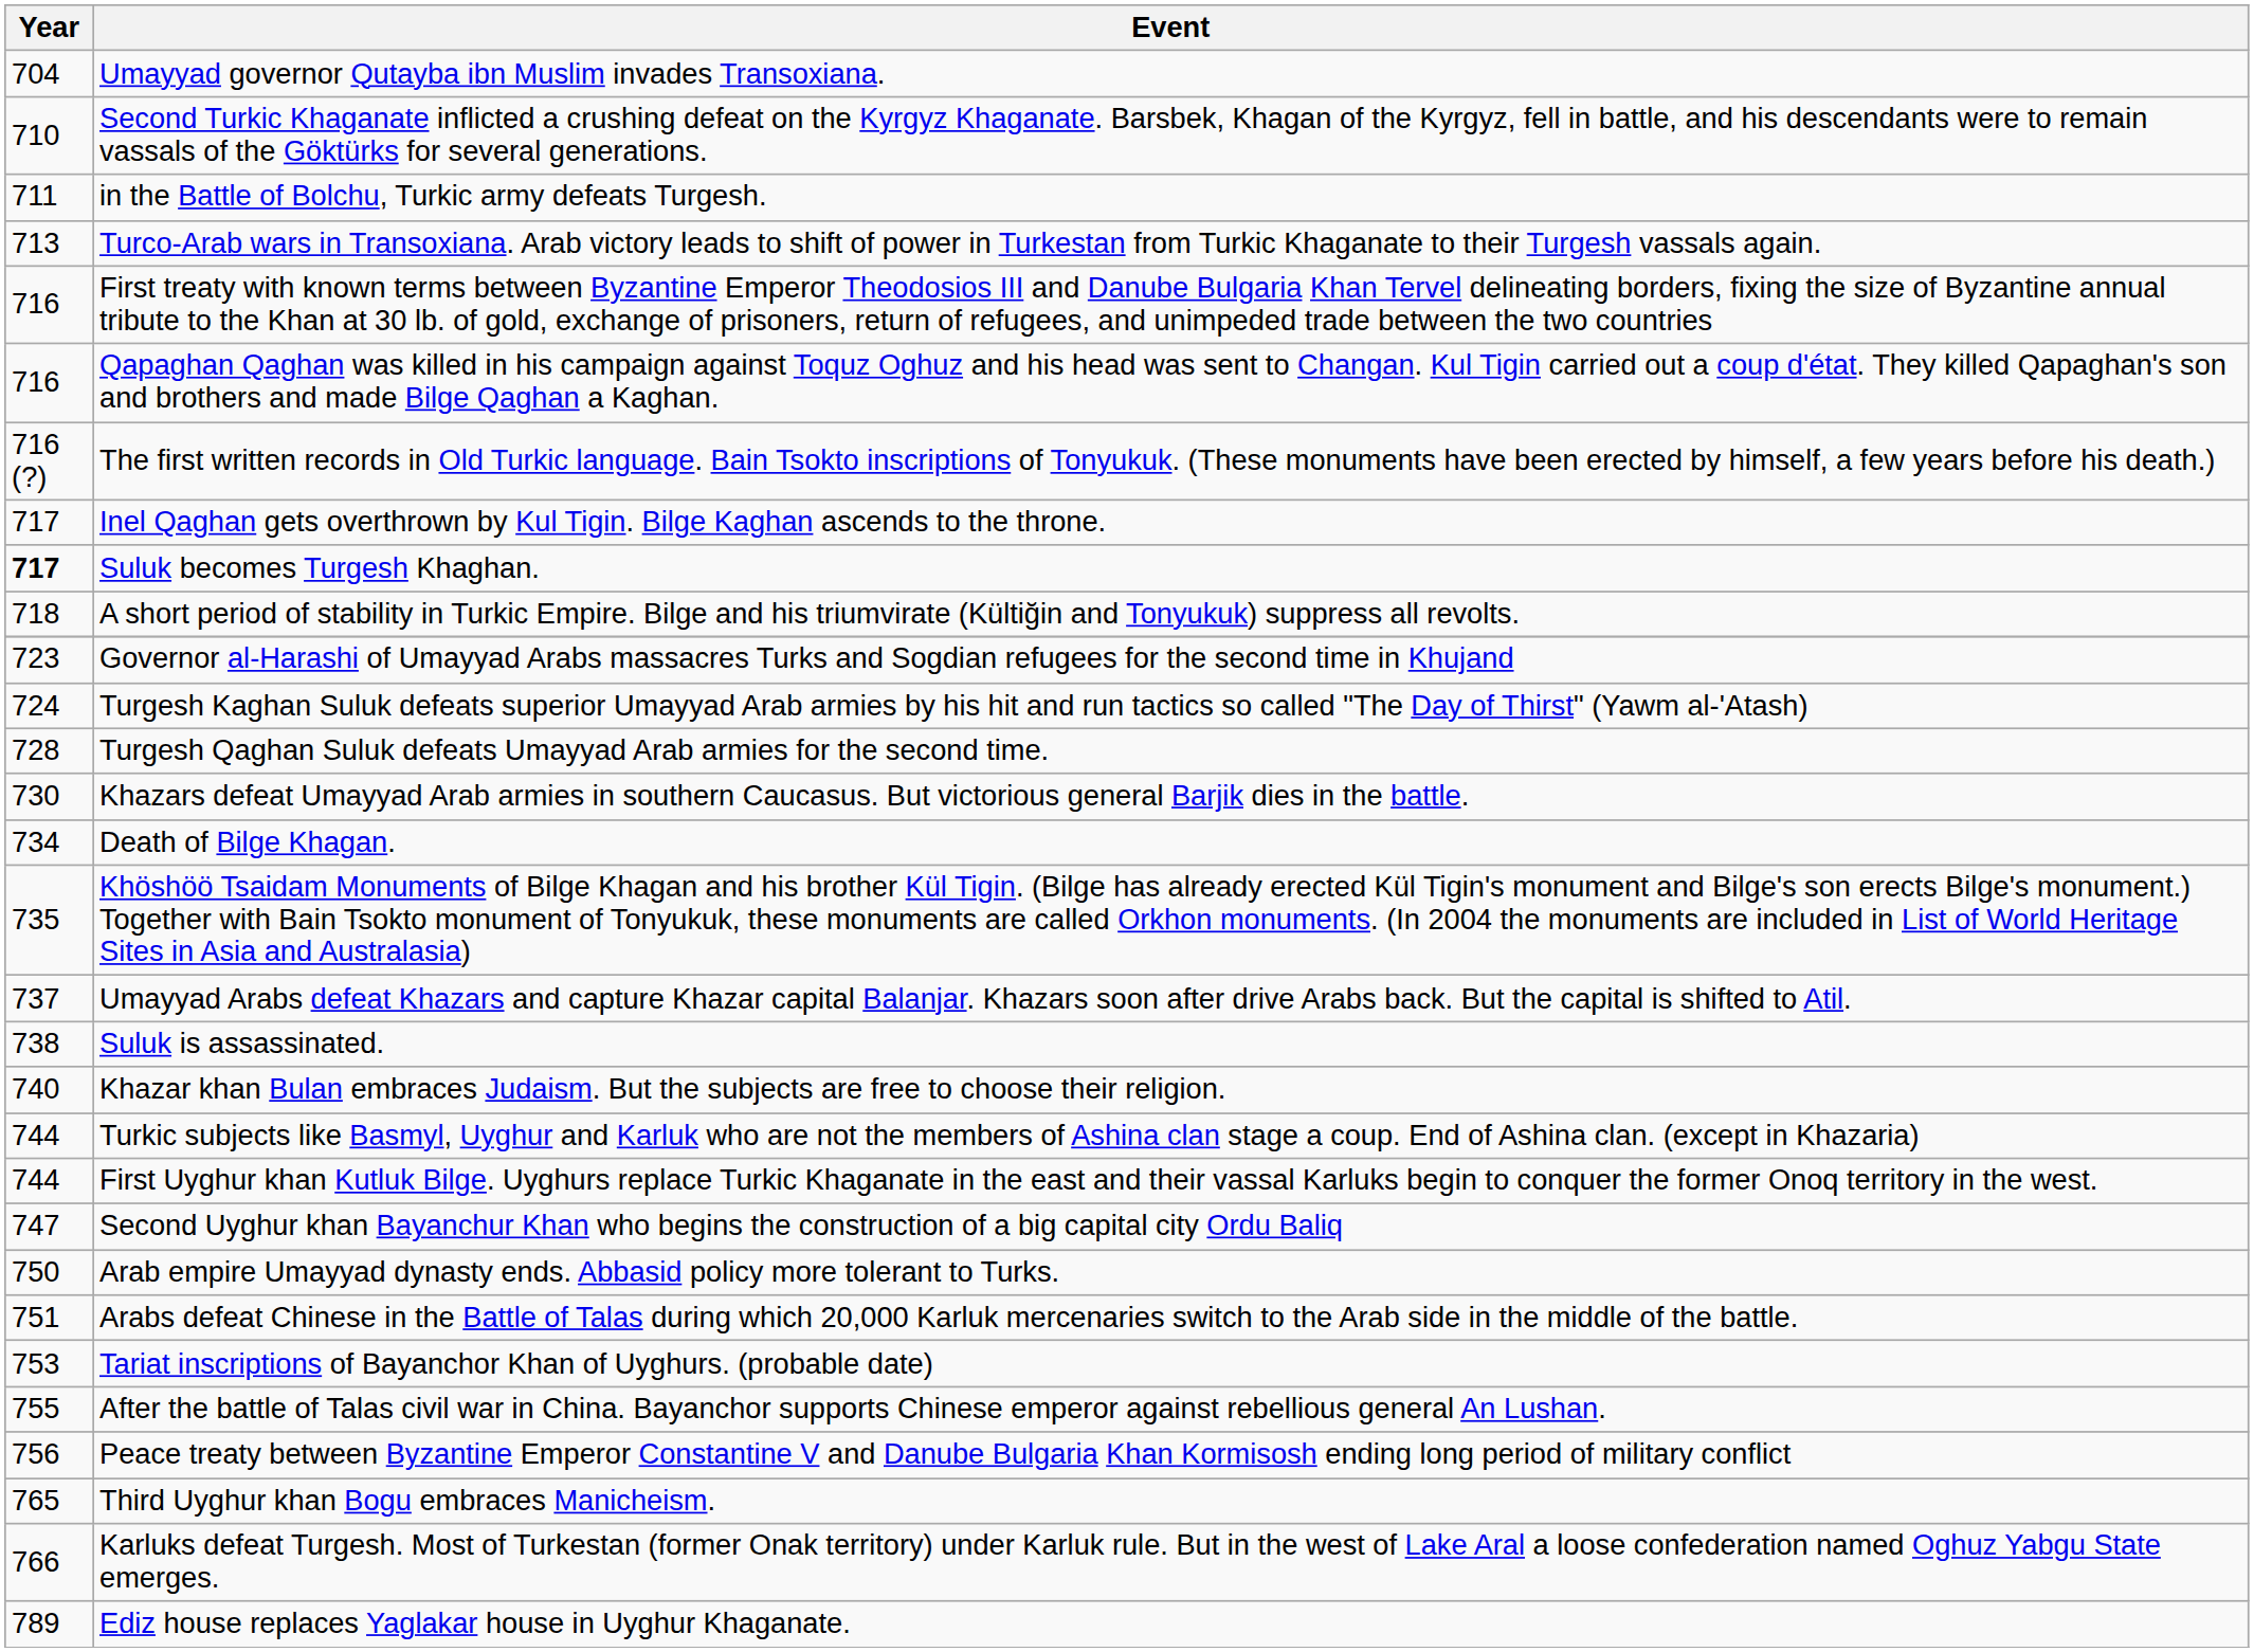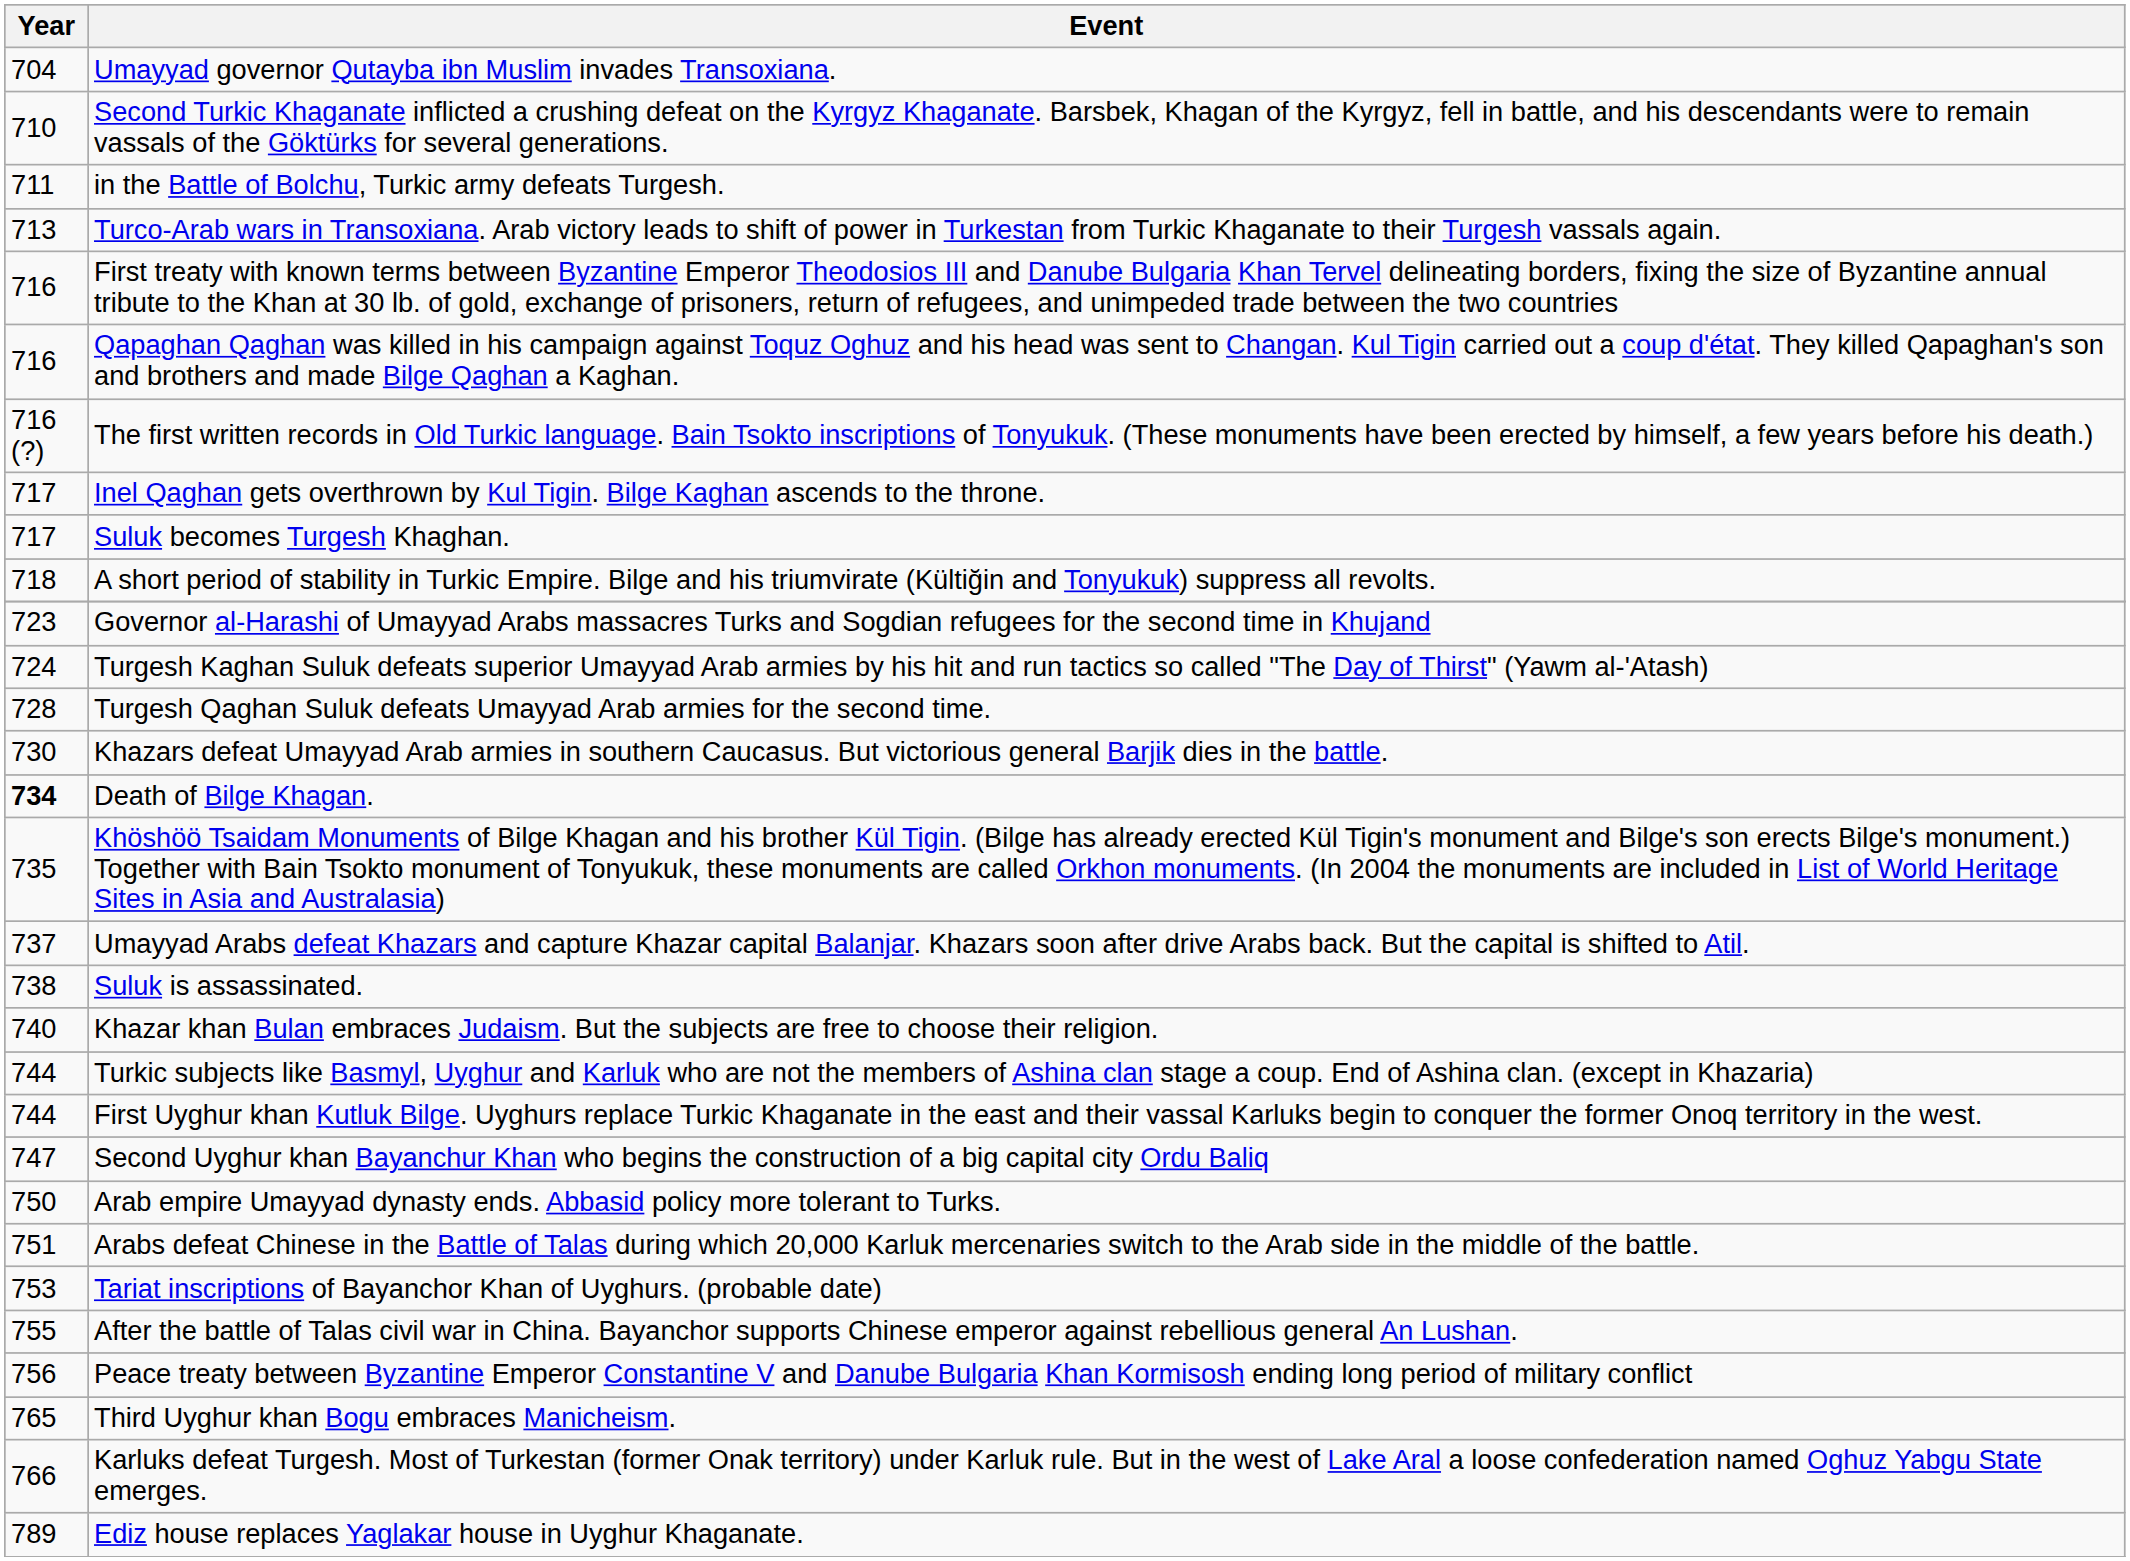Suluk becomes Turgesh Khaghan. | Year: bold -> normal
Death of Bilge Khagan. | Year: normal -> bold
